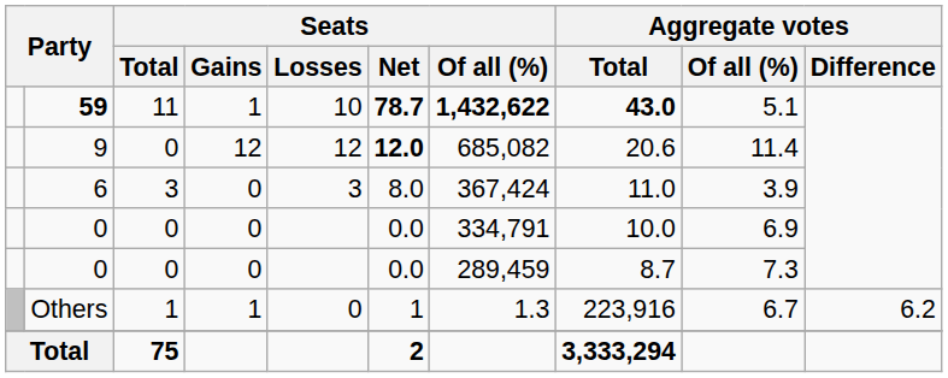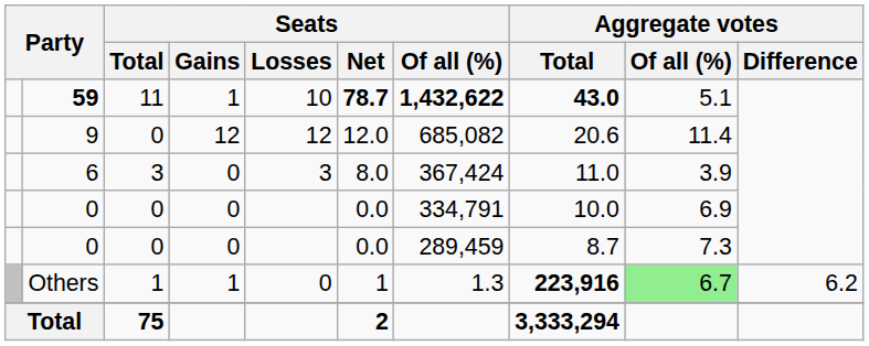9 | Seats / Net: bold -> normal
Others | Aggregate votes / Total: normal -> bold
Others | Aggregate votes / Of all (%): no background -> lightgreen background
